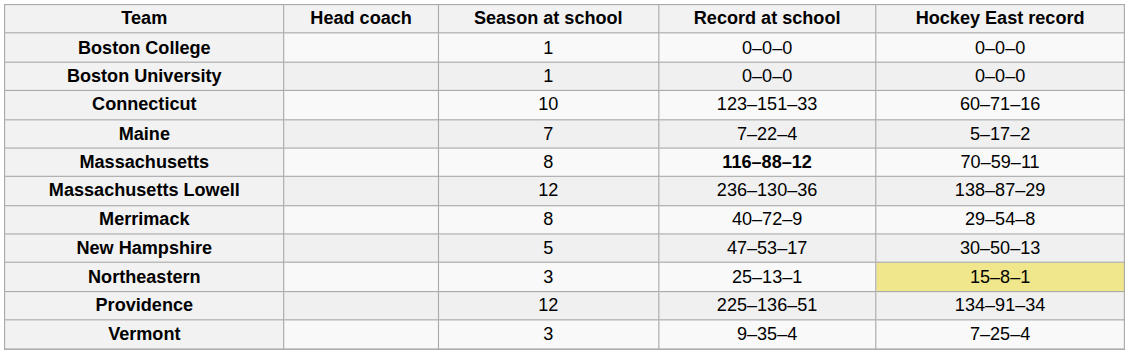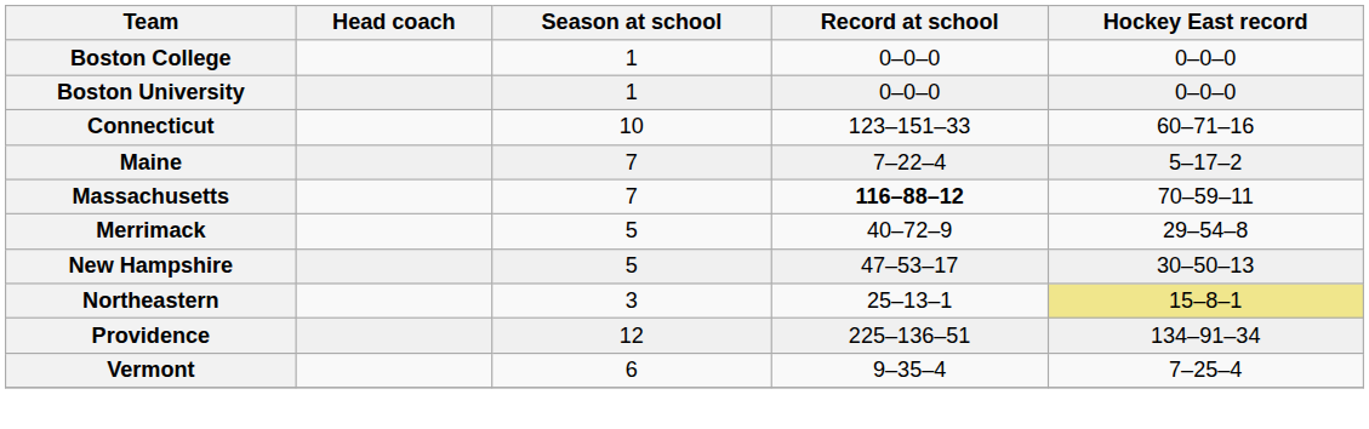Massachusetts | Season at school: 8 -> 7
- row: Massachusetts Lowell | 12 | 236–130–36 | 138–87–29
Merrimack | Season at school: 8 -> 5
Vermont | Season at school: 3 -> 6
